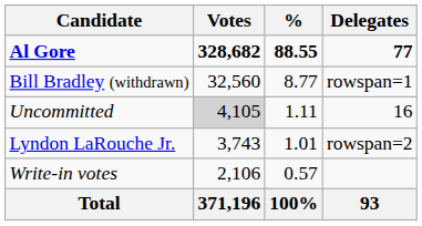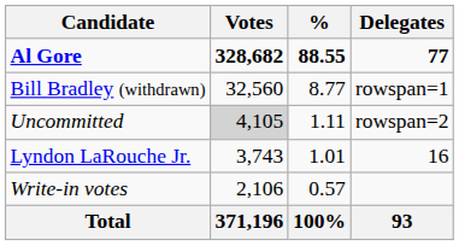Uncommitted | Delegates: 16 -> rowspan=2
Lyndon LaRouche Jr. | Delegates: rowspan=2 -> 16
